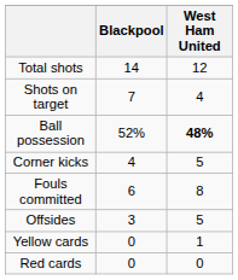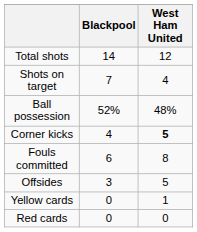Ball possession | West Ham United: bold -> normal
Corner kicks | West Ham United: normal -> bold
